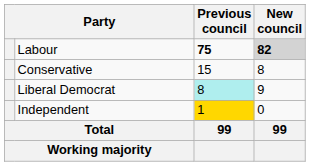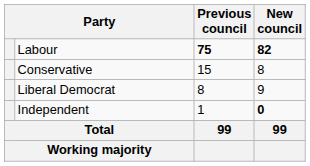Labour | New council: lightgrey background -> no background
Liberal Democrat | Previous council: paleturquoise background -> no background
Independent | Previous council: gold background -> no background
Independent | New council: normal -> bold
